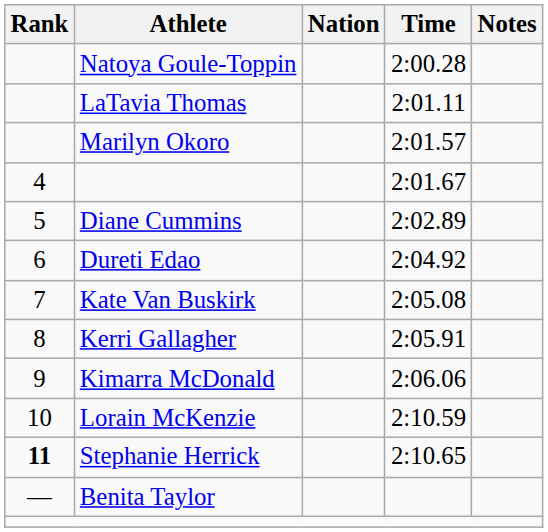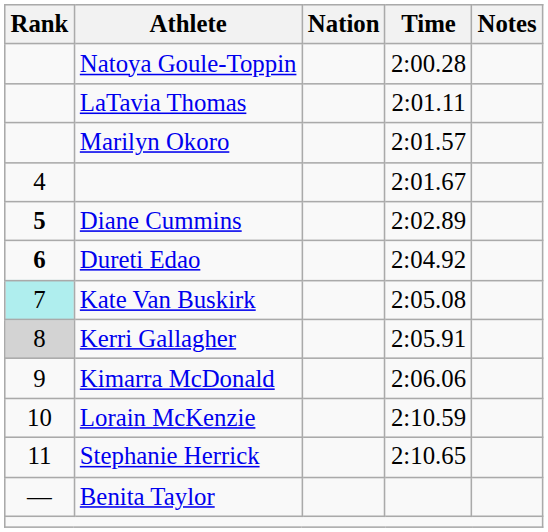Diane Cummins | Rank: normal -> bold
Dureti Edao | Rank: normal -> bold
Kate Van Buskirk | Rank: no background -> paleturquoise background
Kerri Gallagher | Rank: no background -> lightgrey background
Stephanie Herrick | Rank: bold -> normal
